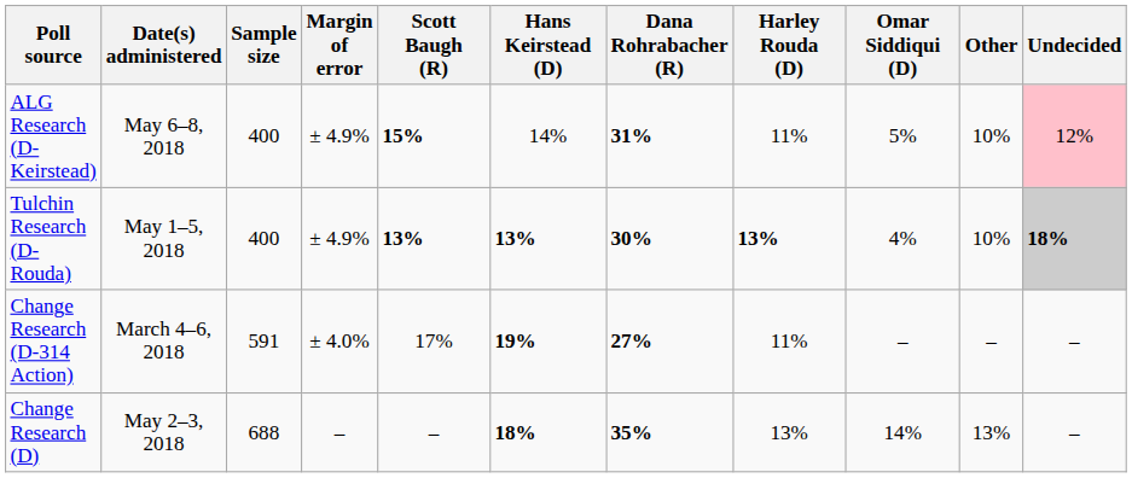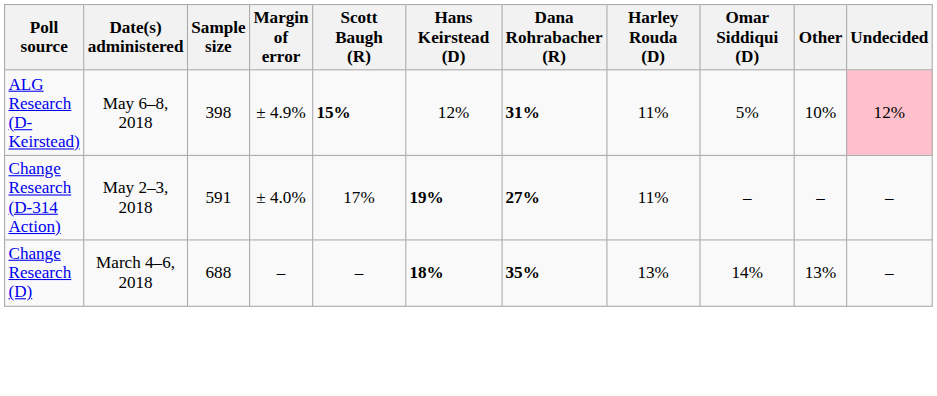ALG Research (D-Keirstead) | Sample size: 400 -> 398
ALG Research (D-Keirstead) | Hans Keirstead (D): 14% -> 12%
- row: Tulchin Research (D-Rouda) | May 1–5, 2018 | 400 | ± 4.9% | 13% | 13% | 30% | 13% | 4% | 10% | 18%
Change Research (D-314 Action) | Date(s) administered: March 4–6, 2018 -> May 2–3, 2018
Change Research (D) | Date(s) administered: May 2–3, 2018 -> March 4–6, 2018
